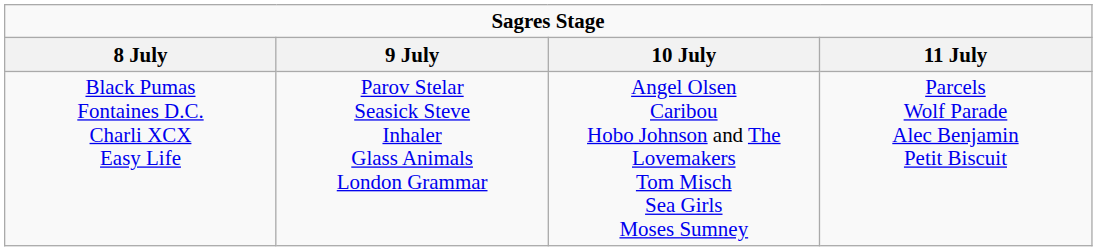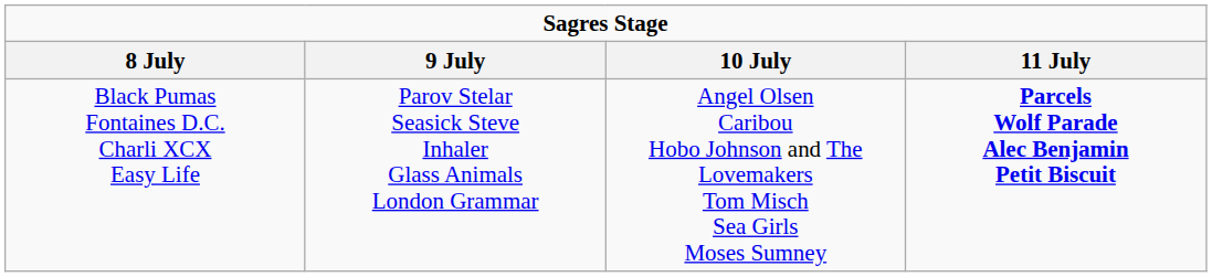Black Pumas Fontaines D.C. Charli XCX Easy Life | 11 July: normal -> bold
